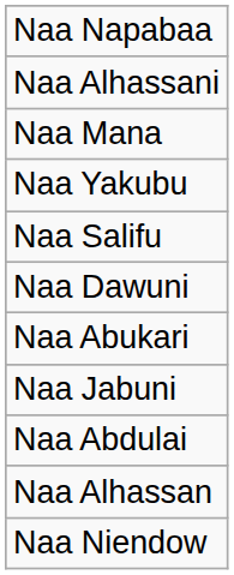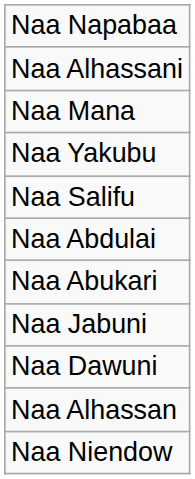row 6 | column 1: Naa Dawuni -> Naa Abdulai
row 9 | column 1: Naa Abdulai -> Naa Dawuni
